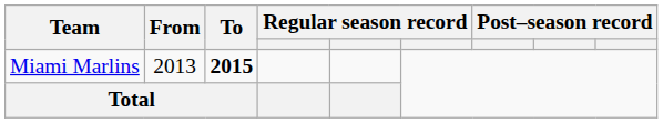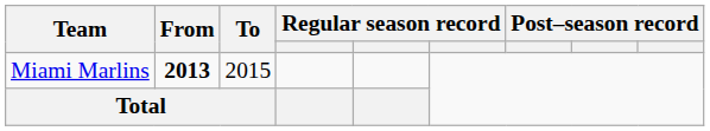Miami Marlins | From: normal -> bold
Miami Marlins | To: bold -> normal
